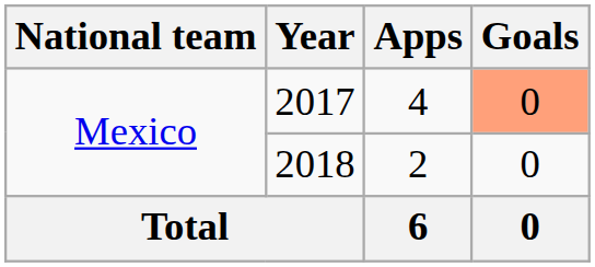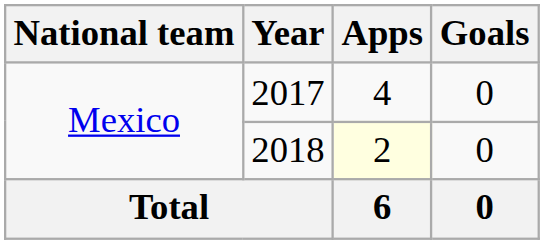2017 | Goals: lightsalmon background -> no background
2018 | Apps: no background -> lightyellow background
